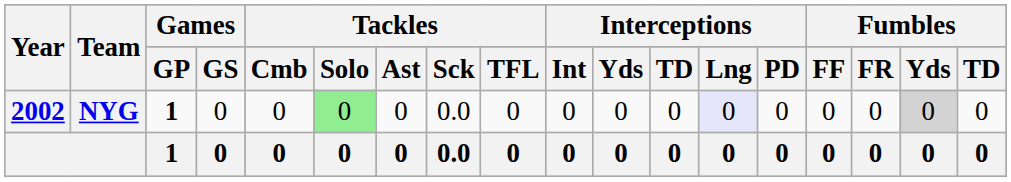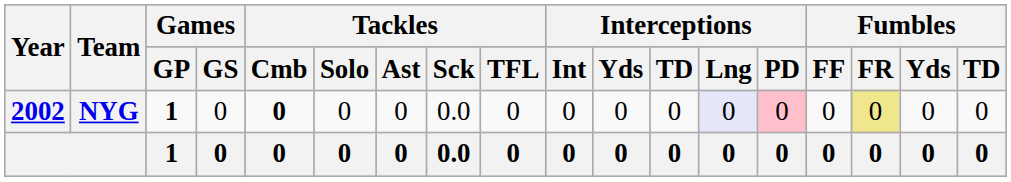NYG | Tackles / Cmb: normal -> bold
NYG | Tackles / Solo: lightgreen background -> no background
NYG | Interceptions / PD: no background -> pink background
NYG | Fumbles / FR: no background -> khaki background
NYG | Fumbles / Yds: lightgrey background -> no background
